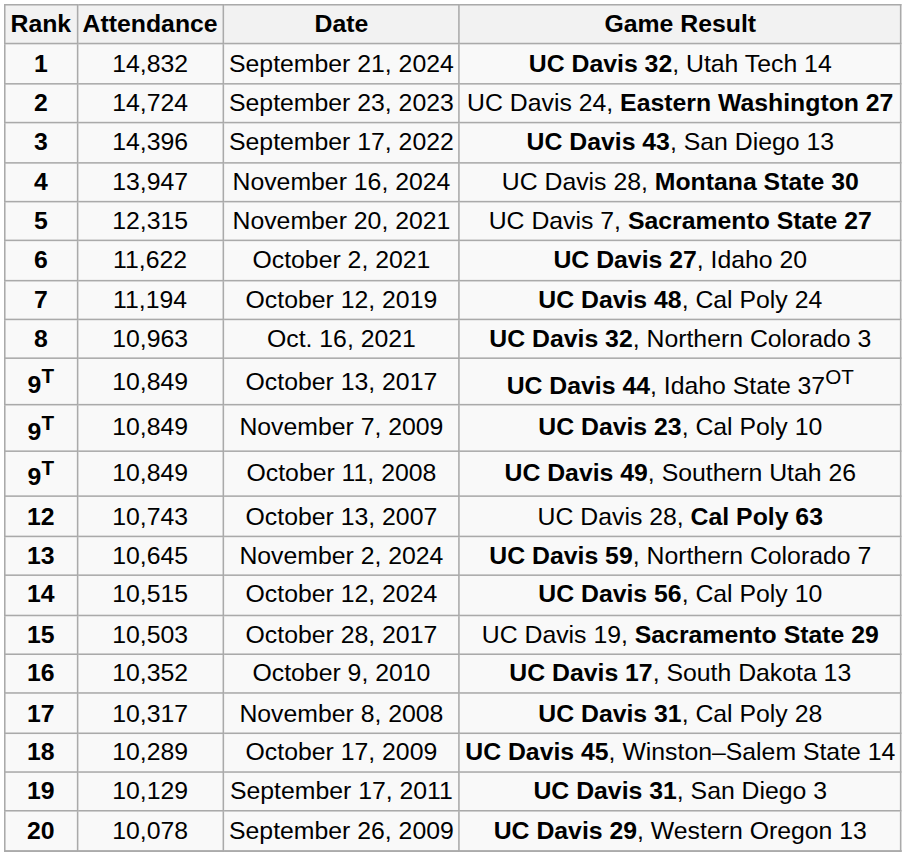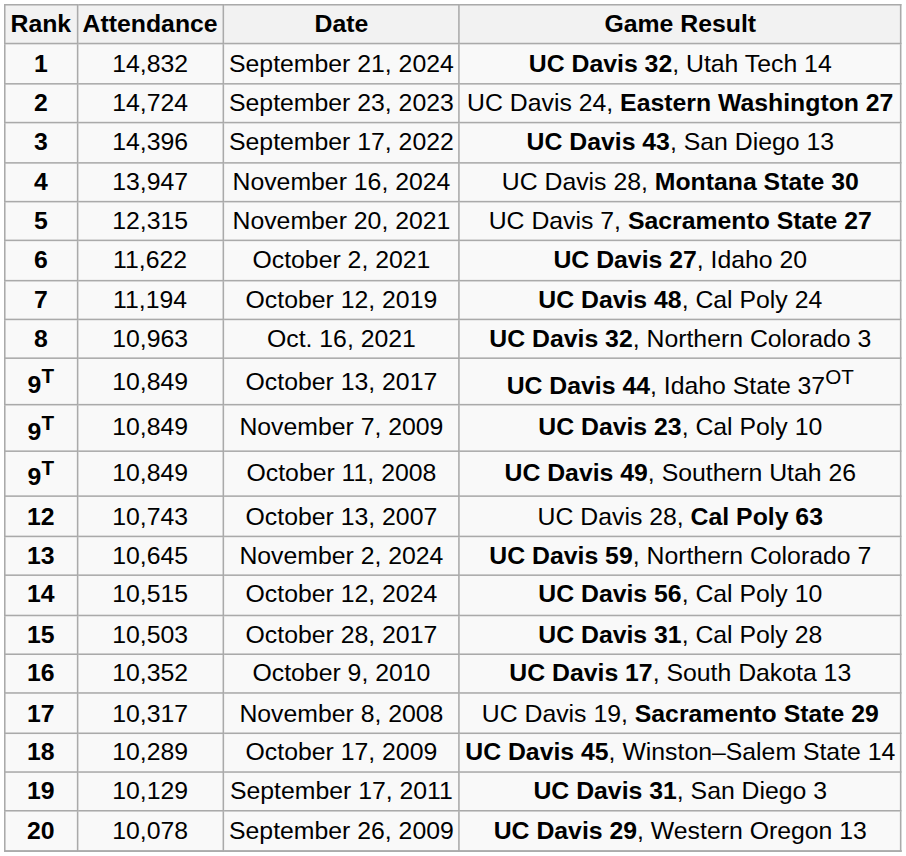October 28, 2017 | Game Result: UC Davis 19, Sacramento State 29 -> UC Davis 31, Cal Poly 28
November 8, 2008 | Game Result: UC Davis 31, Cal Poly 28 -> UC Davis 19, Sacramento State 29
